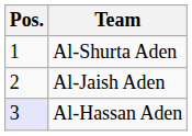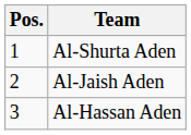Al-Hassan Aden | Pos.: lavender background -> no background
